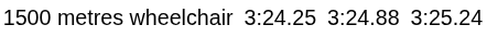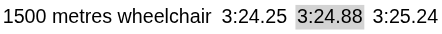1500 metres wheelchair | column 3: no background -> lightgrey background
